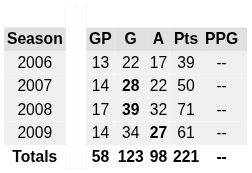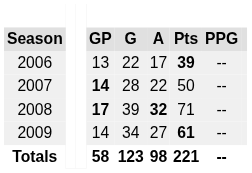2006 | Pts: normal -> bold
2007 | GP: normal -> bold
2007 | G: bold -> normal
2008 | GP: normal -> bold
2008 | G: bold -> normal
2008 | A: normal -> bold
2009 | A: bold -> normal
2009 | Pts: normal -> bold
